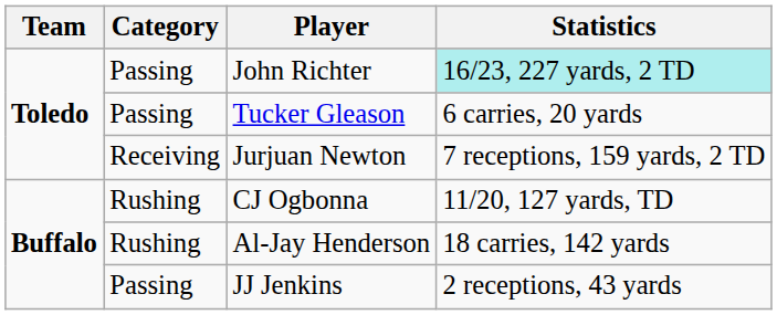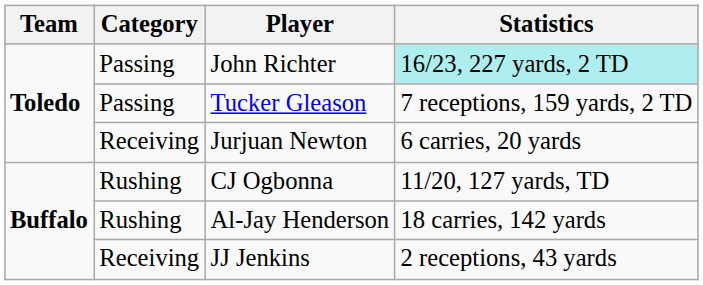Tucker Gleason | Statistics: 6 carries, 20 yards -> 7 receptions, 159 yards, 2 TD
Jurjuan Newton | Statistics: 7 receptions, 159 yards, 2 TD -> 6 carries, 20 yards
JJ Jenkins | Category: Passing -> Receiving
